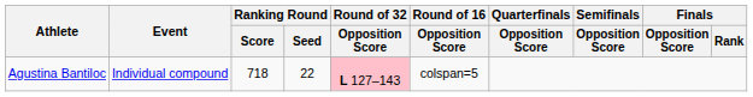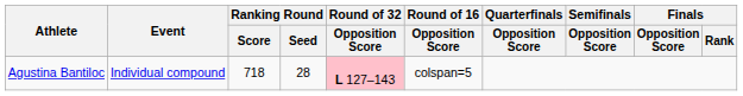Agustina Bantiloc | Ranking Round / Seed: 22 -> 28
